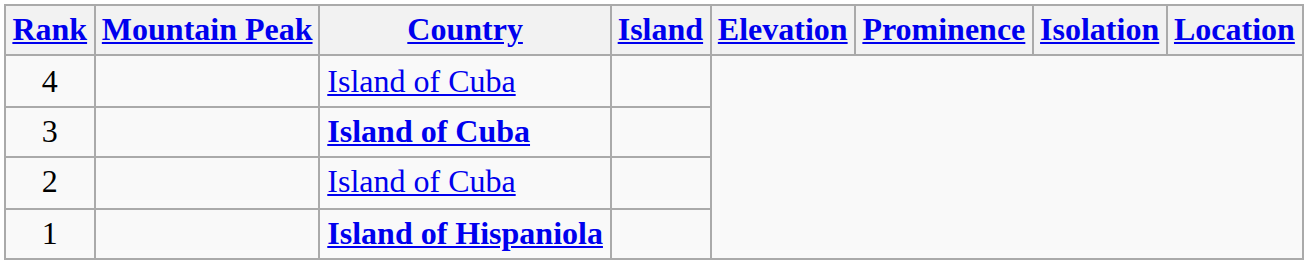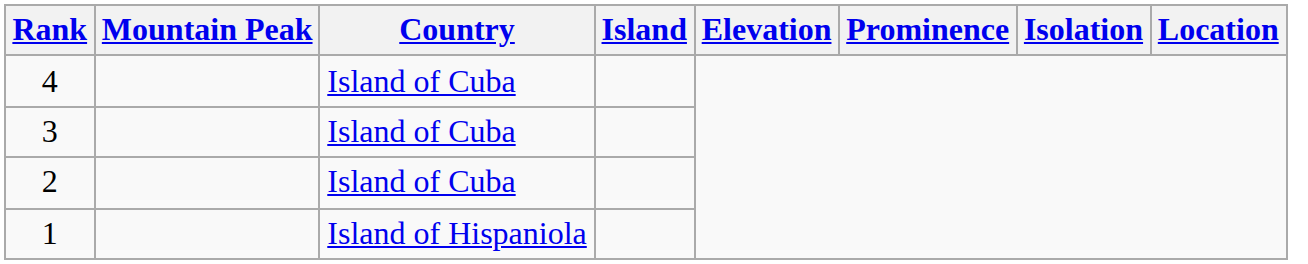3 | Country: bold -> normal
1 | Country: bold -> normal
